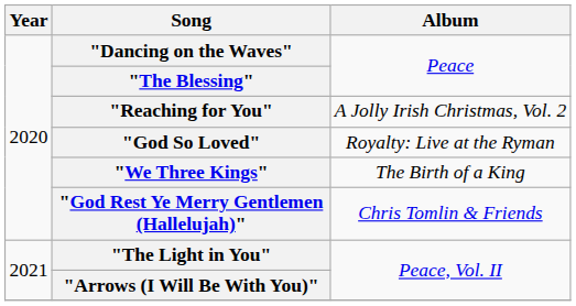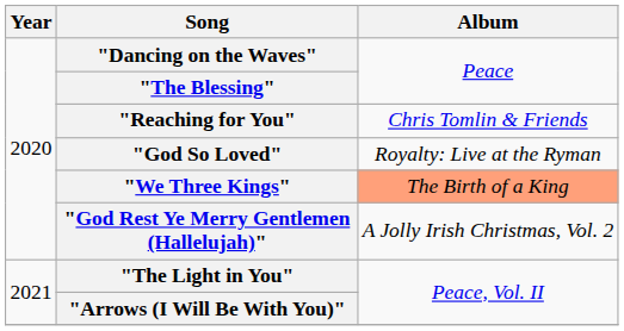"Reaching for You" | Album: A Jolly Irish Christmas, Vol. 2 -> Chris Tomlin & Friends
"We Three Kings" | Album: no background -> lightsalmon background
"God Rest Ye Merry Gentlemen (Hallelujah)" | Album: Chris Tomlin & Friends -> A Jolly Irish Christmas, Vol. 2
